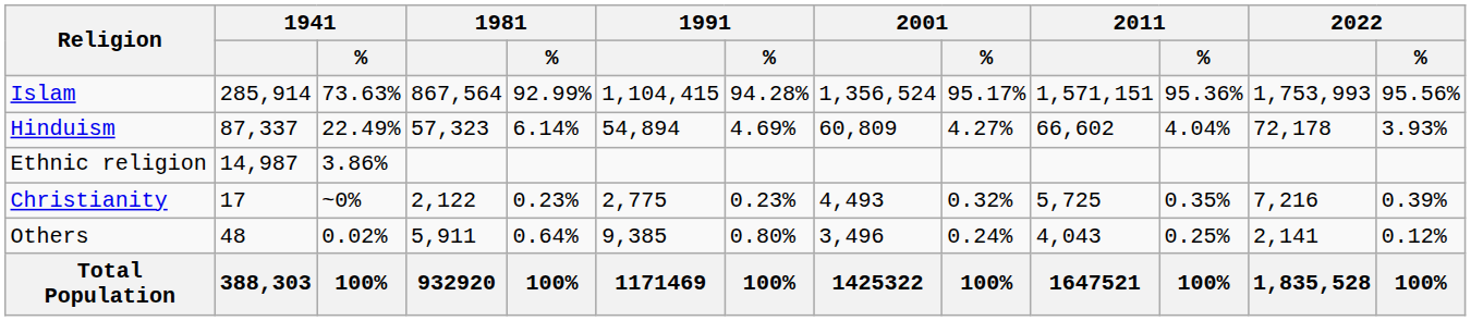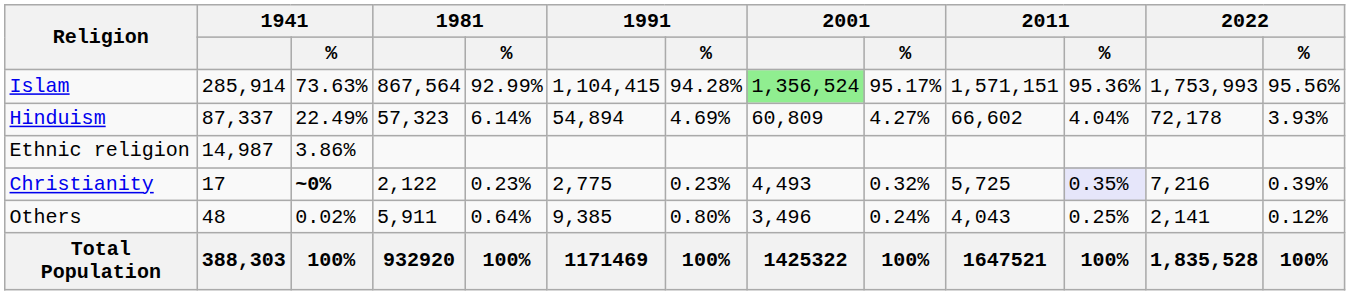Islam | 2001: no background -> lightgreen background
Christianity | 1941 / %: normal -> bold
Christianity | 2011 / %: no background -> lavender background
